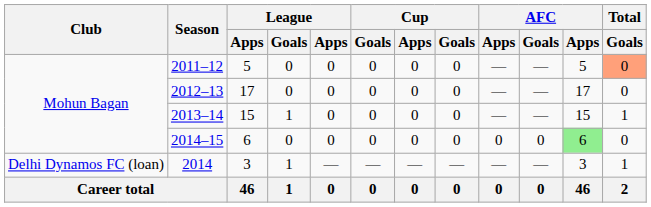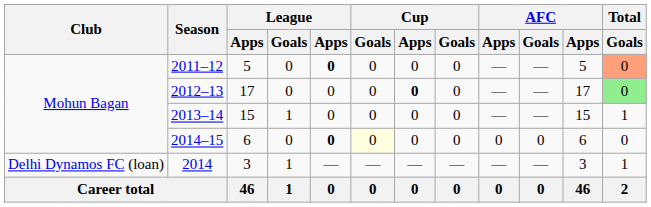2011–12 | column 5: normal -> bold
2012–13 | Cup / Apps: normal -> bold
2012–13 | Total / Goals: no background -> lightgreen background
2014–15 | column 5: normal -> bold
2014–15 | column 6: no background -> lightyellow background
2014–15 | column 11: lightgreen background -> no background
